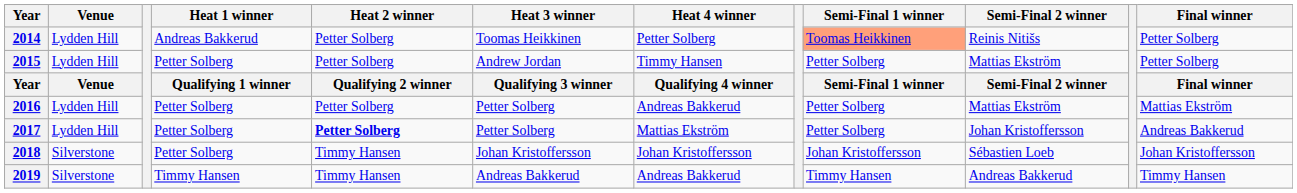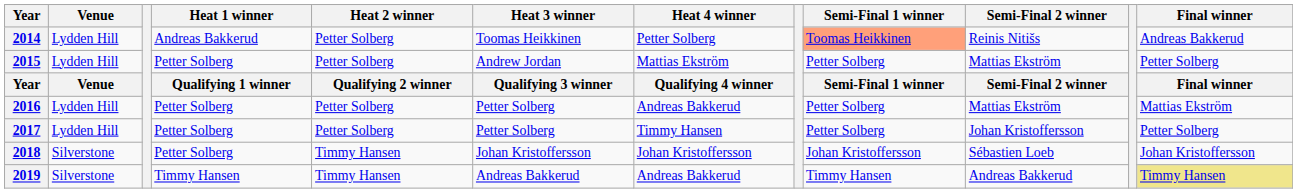2014 | Final winner: Petter Solberg -> Andreas Bakkerud
2015 | Heat 4 winner: Timmy Hansen -> Mattias Ekström
2017 | Heat 2 winner: bold -> normal
2017 | Heat 4 winner: Mattias Ekström -> Timmy Hansen
2017 | Final winner: Andreas Bakkerud -> Petter Solberg
2019 | Final winner: no background -> khaki background
